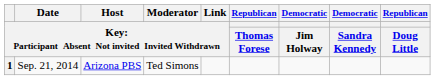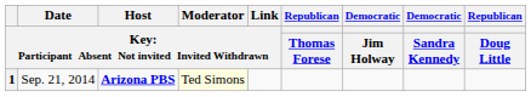1 | column 3: normal -> bold
1 | column 4: no background -> lightyellow background
